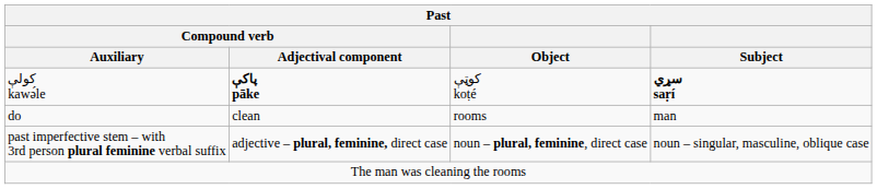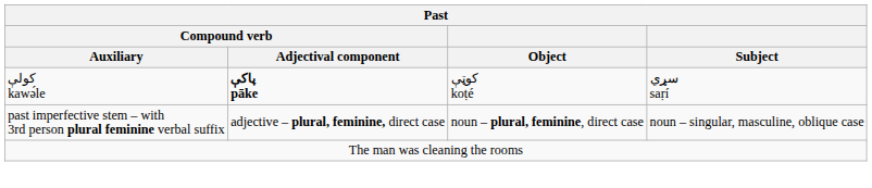كولې kawә́le | Subject: bold -> normal
- row: do | clean | rooms | man
